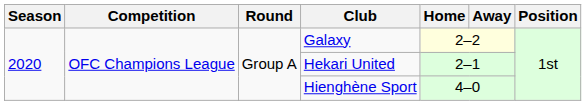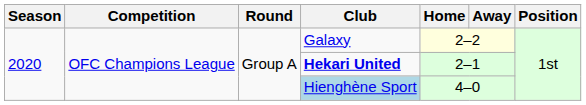Hekari United | Club: normal -> bold
Hienghène Sport | Club: no background -> lightblue background
